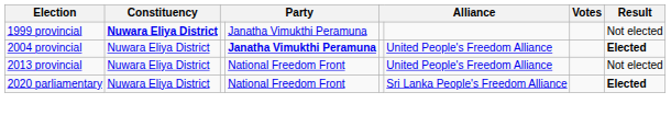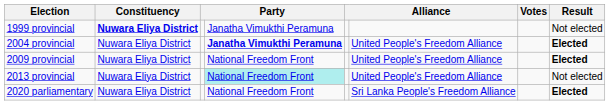+ row: 2009 provincial | Nuwara Eliya District | National Freedom Front | United People's Freedom Alliance | Elected
2013 provincial | column 4: no background -> paleturquoise background
